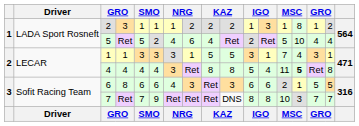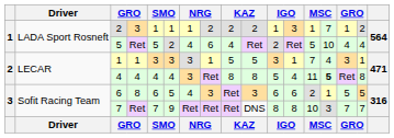row 2 | column 14: 8 -> 7
row 6 | column 6: 6 -> 5
